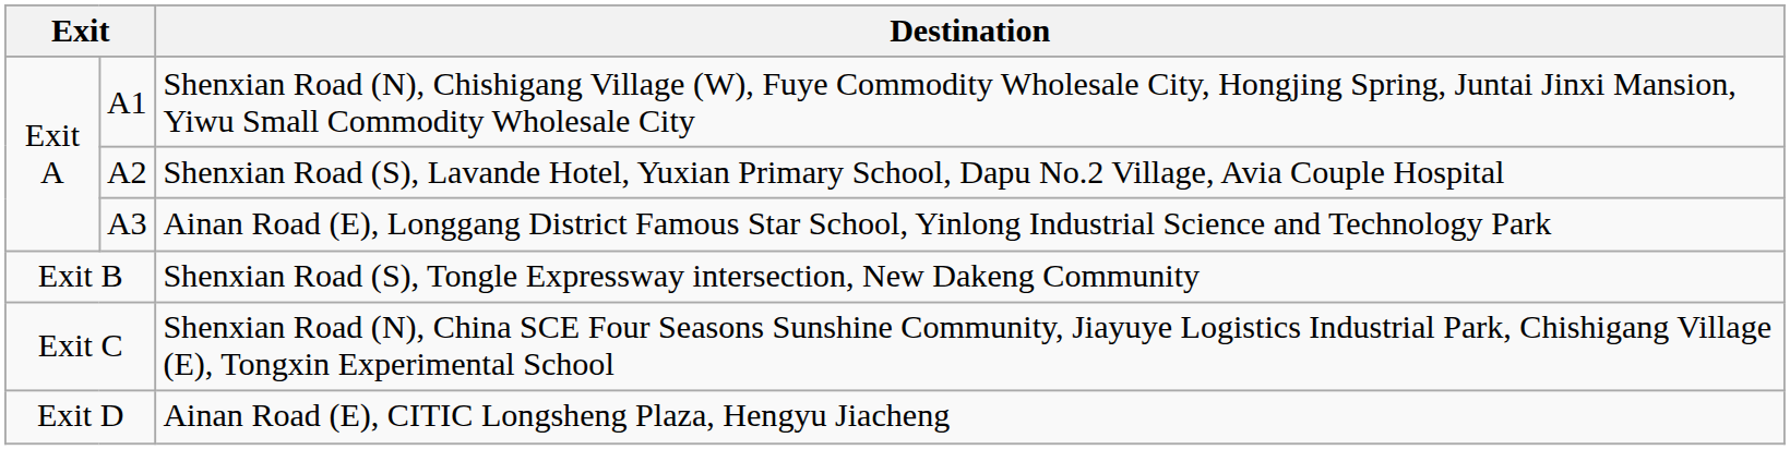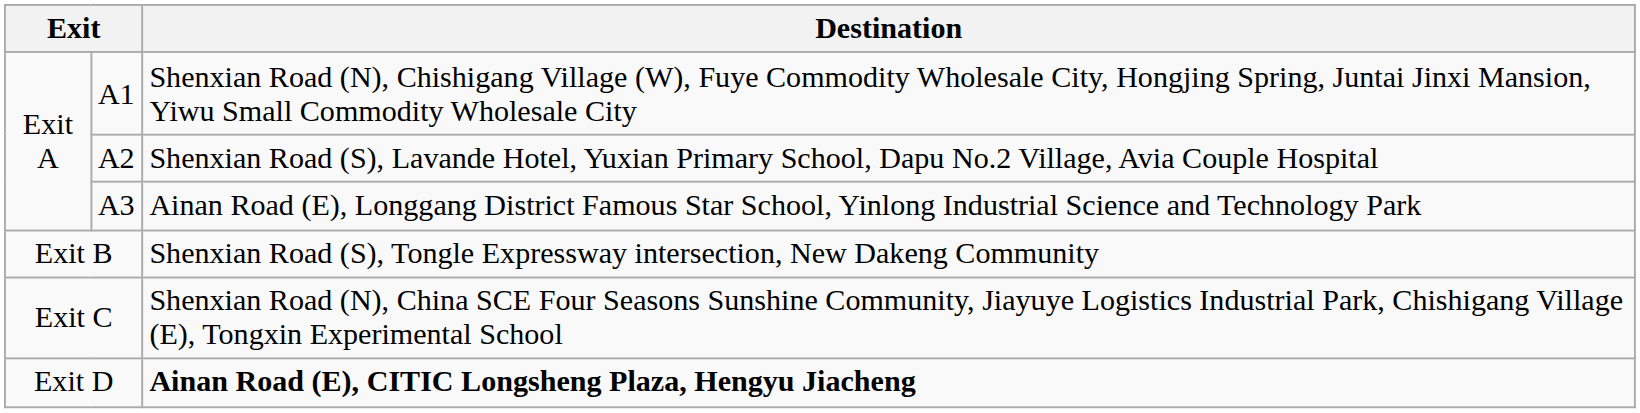Exit D | Destination: normal -> bold
